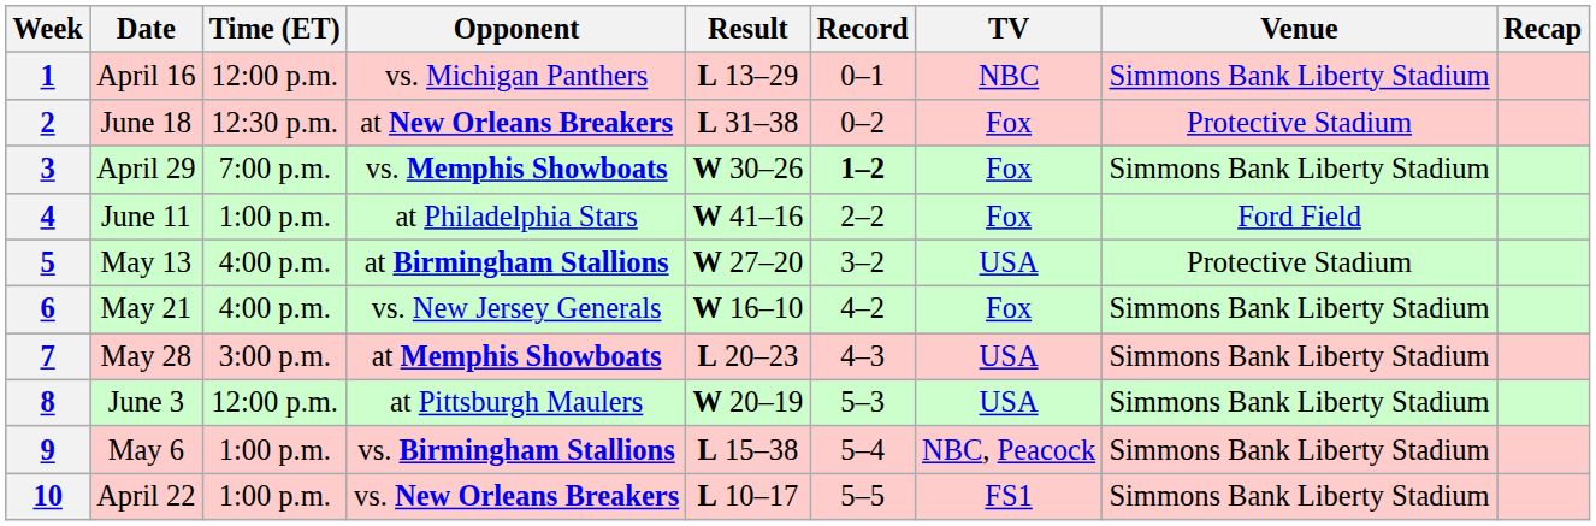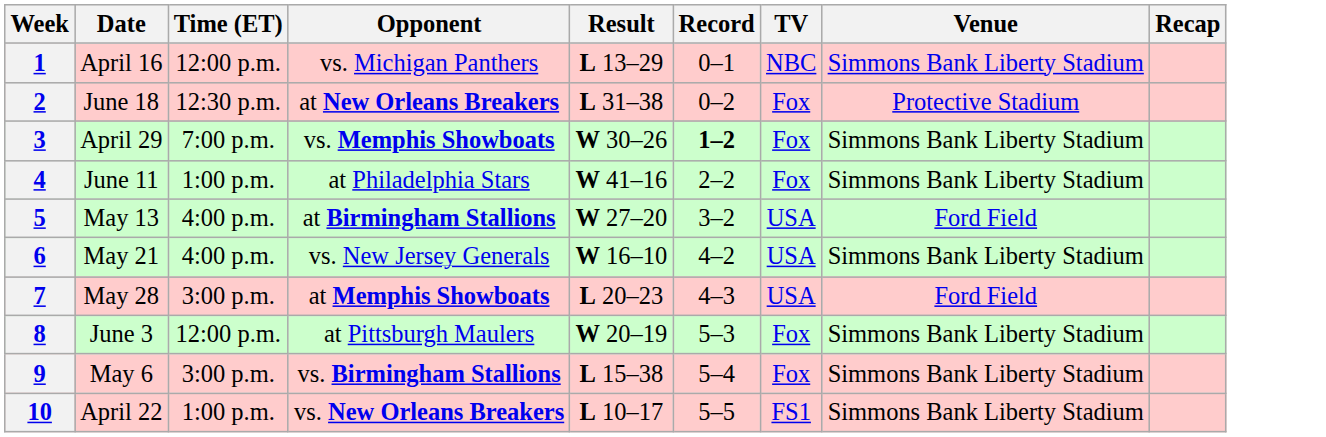4 | Venue: Ford Field -> Simmons Bank Liberty Stadium
5 | Venue: Protective Stadium -> Ford Field
6 | TV: Fox -> USA
7 | Venue: Simmons Bank Liberty Stadium -> Ford Field
8 | TV: USA -> Fox
9 | Time (ET): 1:00 p.m. -> 3:00 p.m.
9 | TV: NBC, Peacock -> Fox
